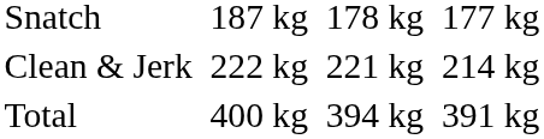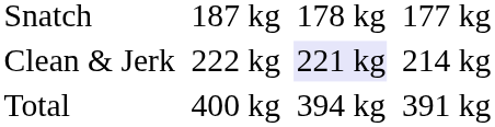Clean & Jerk | column 3: no background -> lavender background
